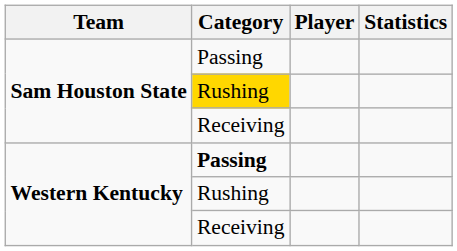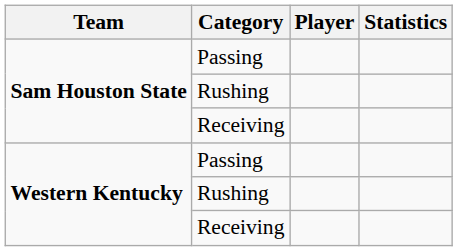Sam Houston State / Rushing | Category: gold background -> no background
Western Kentucky / Passing | Category: bold -> normal
